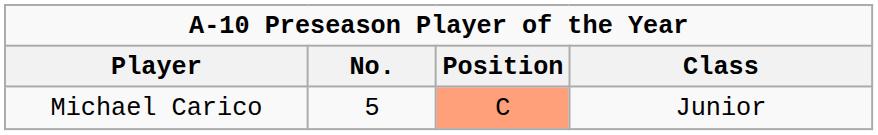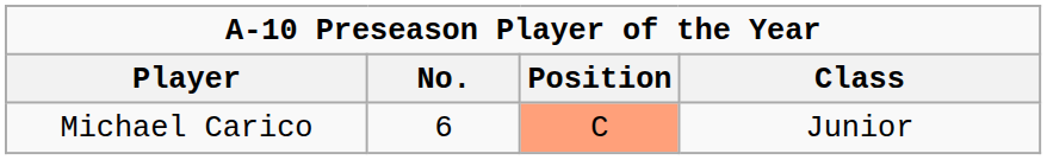Michael Carico | No.: 5 -> 6
